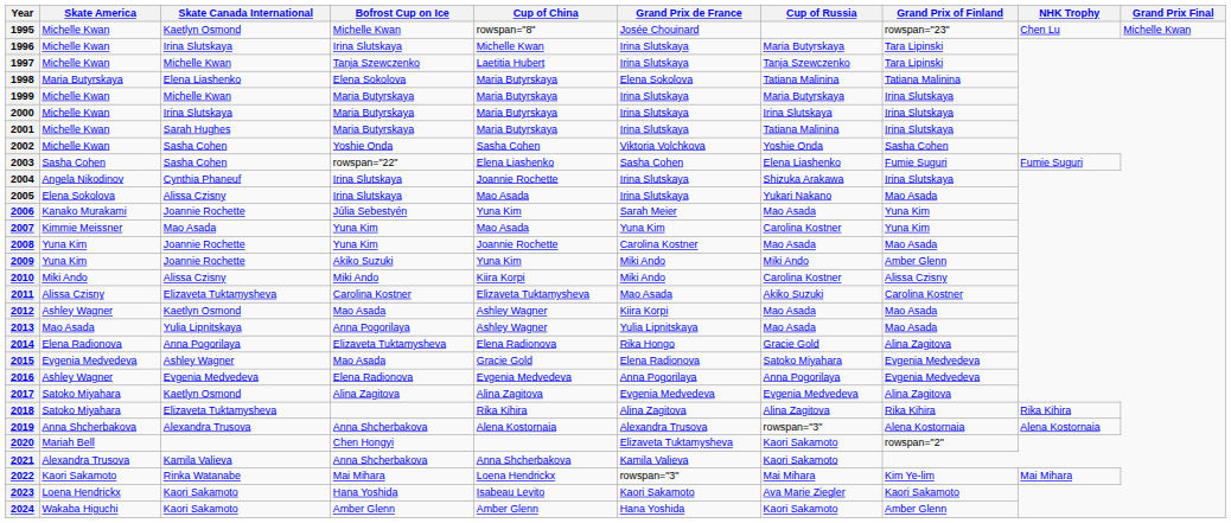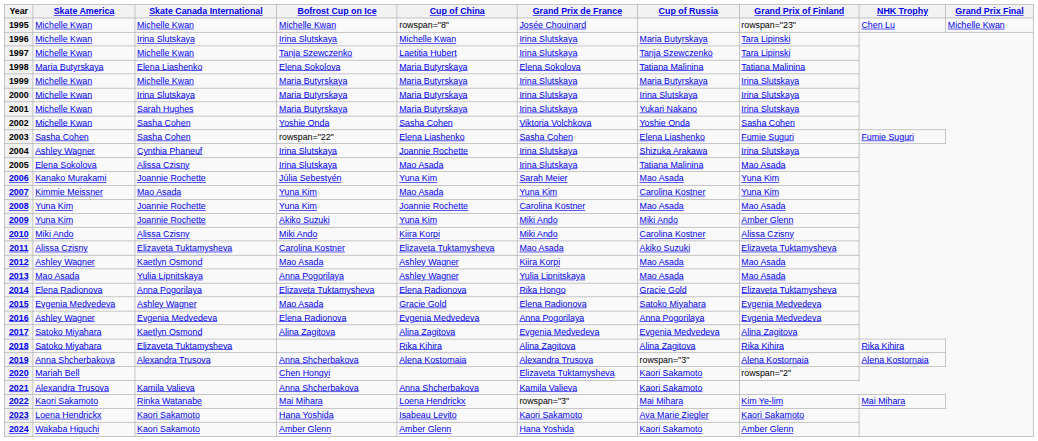1995 | Skate Canada International: Kaetlyn Osmond -> Michelle Kwan
2001 | Cup of Russia: Tatiana Malinina -> Yukari Nakano
2004 | Skate America: Angela Nikodinov -> Ashley Wagner
2005 | Cup of Russia: Yukari Nakano -> Tatiana Malinina
2011 | Grand Prix of Finland: Carolina Kostner -> Elizaveta Tuktamysheva
2014 | Grand Prix of Finland: Alina Zagitova -> Elizaveta Tuktamysheva
